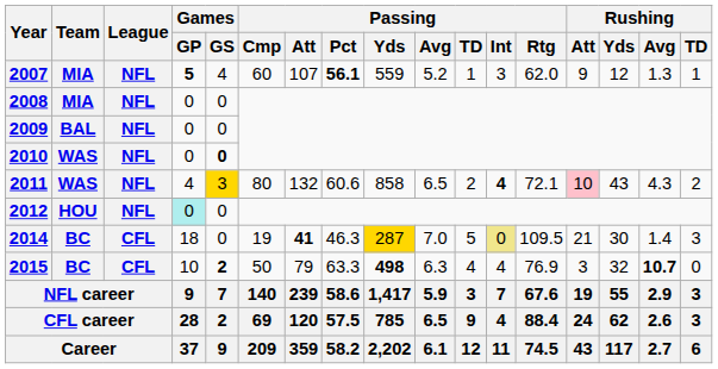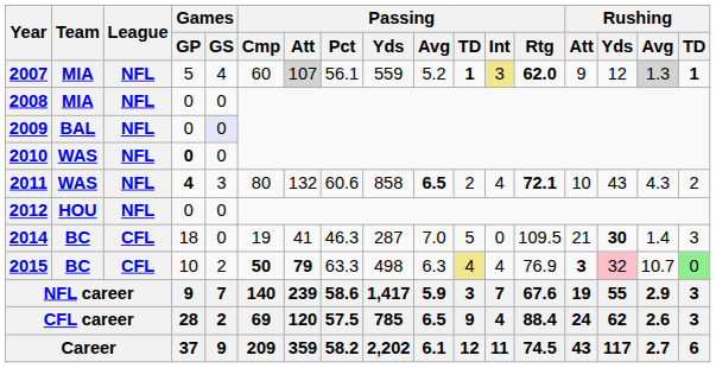2007 | Games / GP: bold -> normal
2007 | Passing / Att: no background -> lightgrey background
2007 | Passing / Pct: bold -> normal
2007 | Passing / TD: normal -> bold
2007 | Passing / Int: no background -> khaki background
2007 | Passing / Rtg: normal -> bold
2007 | Rushing / Avg: no background -> lightgrey background
2007 | Rushing / TD: normal -> bold
2009 | Games / GS: no background -> lavender background
2010 | Games / GP: normal -> bold
2010 | Games / GS: bold -> normal
2011 | Games / GP: normal -> bold
2011 | Games / GS: gold background -> no background
2011 | Passing / Avg: normal -> bold
2011 | Passing / Int: bold -> normal
2011 | Passing / Rtg: normal -> bold
2011 | Rushing / Att: pink background -> no background
2012 | Games / GP: paleturquoise background -> no background
2014 | Passing / Att: bold -> normal
2014 | Passing / Yds: gold background -> no background
2014 | Passing / Int: khaki background -> no background
2014 | Rushing / Yds: normal -> bold
2015 | Games / GS: bold -> normal
2015 | Passing / Cmp: normal -> bold
2015 | Passing / Att: normal -> bold
2015 | Passing / Yds: bold -> normal
2015 | Passing / TD: no background -> khaki background
2015 | Rushing / Att: normal -> bold
2015 | Rushing / Yds: no background -> pink background
2015 | Rushing / Avg: bold -> normal
2015 | Rushing / TD: no background -> lightgreen background
